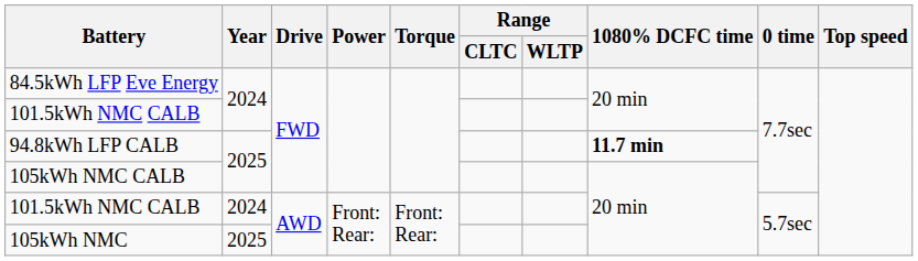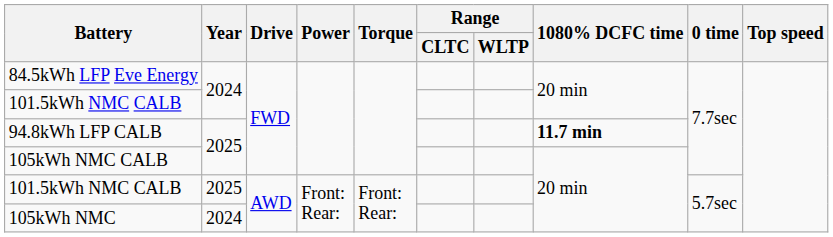101.5kWh NMC CALB / AWD | Year: 2024 -> 2025
105kWh NMC | Year: 2025 -> 2024
